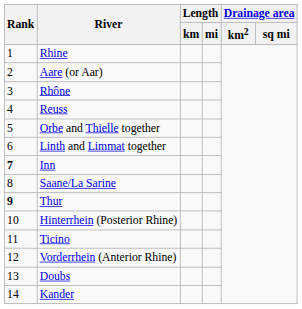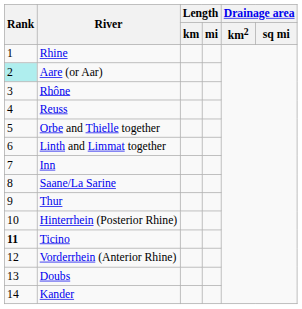Aare (or Aar) | Rank: no background -> paleturquoise background
Inn | Rank: bold -> normal
Thur | Rank: bold -> normal
Ticino | Rank: normal -> bold
